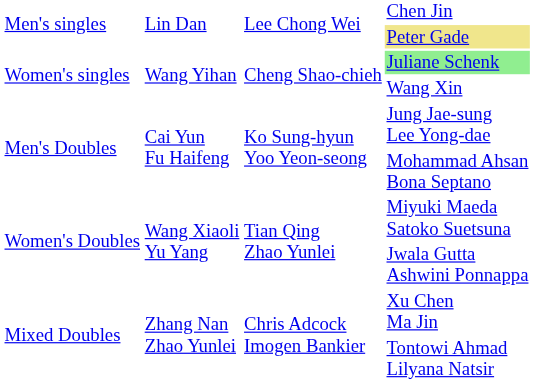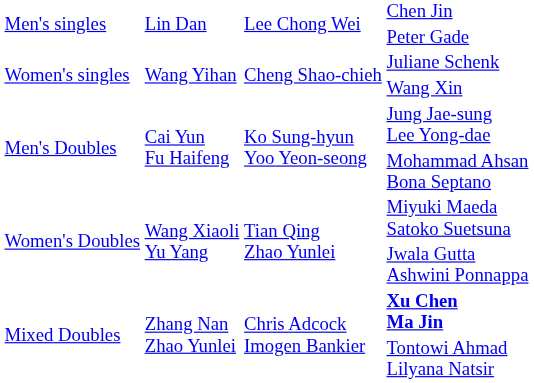Peter Gade | column 4: khaki background -> no background
Juliane Schenk | column 4: lightgreen background -> no background
Xu Chen Ma Jin | column 4: normal -> bold
